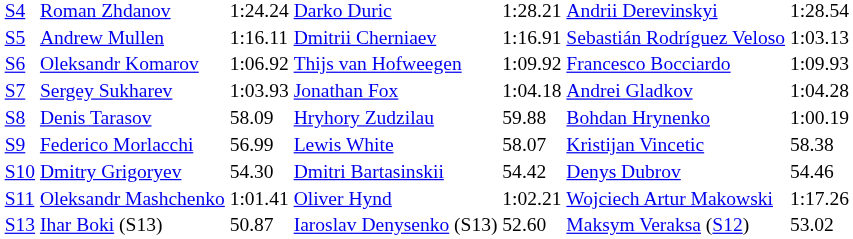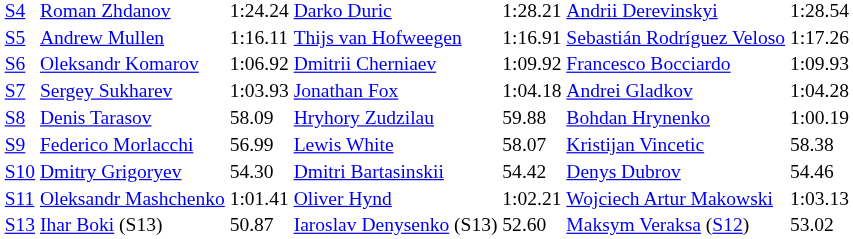Andrew Mullen | column 4: Dmitrii Cherniaev -> Thijs van Hofweegen
Andrew Mullen | column 7: 1:03.13 -> 1:17.26
Oleksandr Komarov | column 4: Thijs van Hofweegen -> Dmitrii Cherniaev
Oleksandr Mashchenko | column 7: 1:17.26 -> 1:03.13
